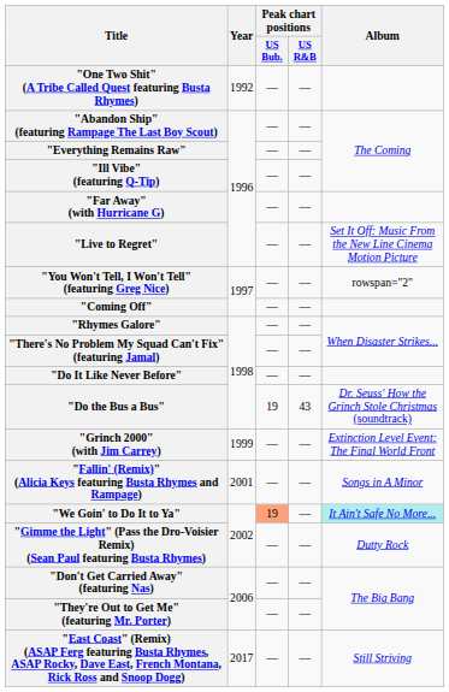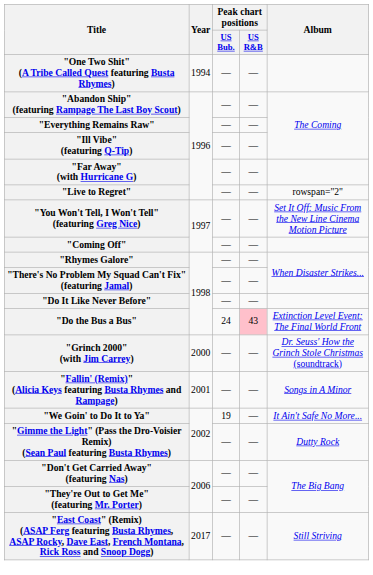"One Two Shit" (A Tribe Called Quest featuring Busta Rhymes) | Year: 1992 -> 1994
"Live to Regret" | Album: Set It Off: Music From the New Line Cinema Motion Picture -> rowspan="2"
"You Won't Tell, I Won't Tell" (featuring Greg Nice) | Album: rowspan="2" -> Set It Off: Music From the New Line Cinema Motion Picture
"Do the Bus a Bus" | Peak chart positions / US Bub.: 19 -> 24
"Do the Bus a Bus" | Peak chart positions / US R&B: no background -> pink background
"Do the Bus a Bus" | Album: Dr. Seuss' How the Grinch Stole Christmas (soundtrack) -> Extinction Level Event: The Final World Front
"Grinch 2000" (with Jim Carrey) | Year: 1999 -> 2000
"Grinch 2000" (with Jim Carrey) | Album: Extinction Level Event: The Final World Front -> Dr. Seuss' How the Grinch Stole Christmas (soundtrack)
"We Goin' to Do It to Ya" | Peak chart positions / US Bub.: lightsalmon background -> no background
"We Goin' to Do It to Ya" | Album: paleturquoise background -> no background
